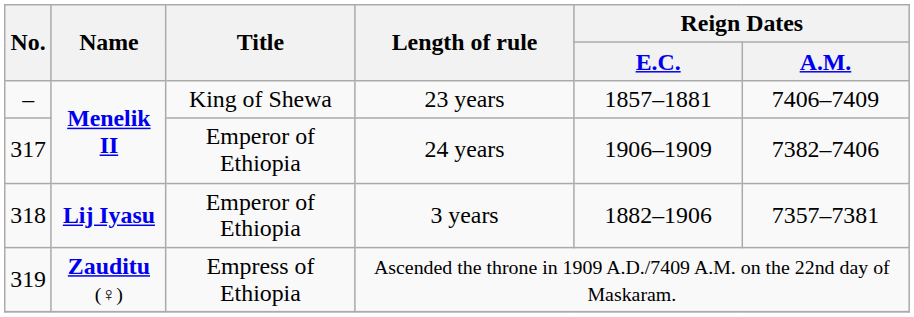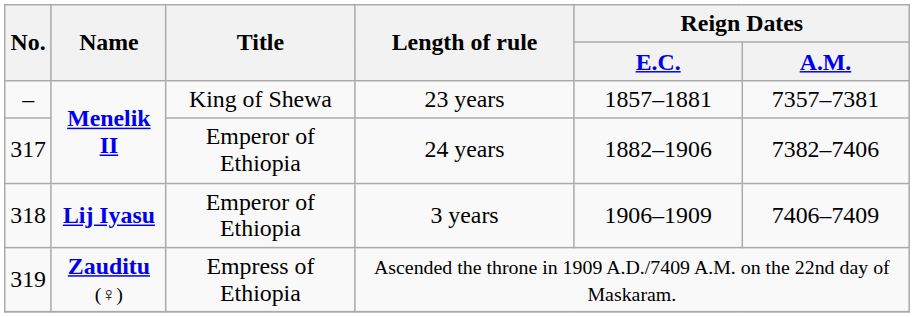23 years | Reign Dates / A.M.: 7406–7409 -> 7357–7381
24 years | Reign Dates / E.C.: 1906–1909 -> 1882–1906
3 years | Reign Dates / E.C.: 1882–1906 -> 1906–1909
3 years | Reign Dates / A.M.: 7357–7381 -> 7406–7409
